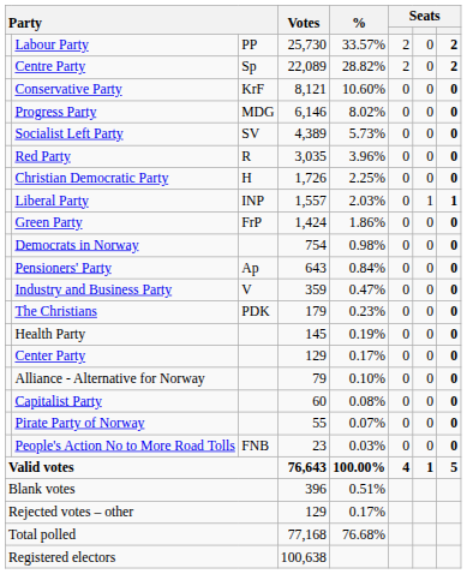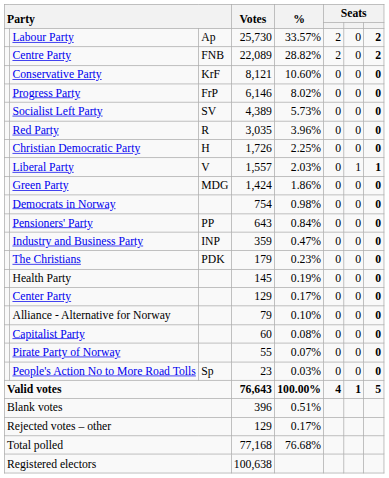Labour Party | column 3: PP -> Ap
Centre Party | column 3: Sp -> FNB
Progress Party | column 3: MDG -> FrP
Liberal Party | column 3: INP -> V
Green Party | column 3: FrP -> MDG
Pensioners' Party | column 3: Ap -> PP
Industry and Business Party | column 3: V -> INP
People's Action No to More Road Tolls | column 3: FNB -> Sp
